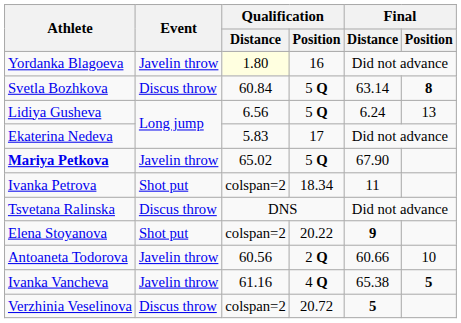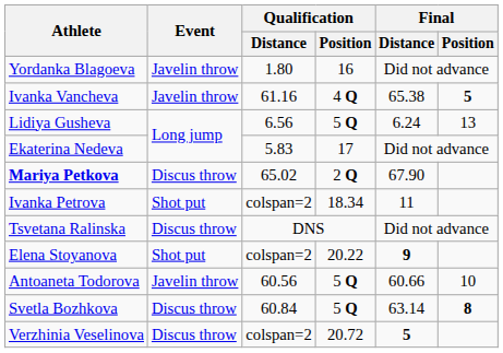Yordanka Blagoeva | Qualification / Distance: lightyellow background -> no background
rows swapped: Svetla Bozhkova <-> Ivanka Vancheva
Mariya Petkova | Event: Javelin throw -> Discus throw
Mariya Petkova | Qualification / Position: 5 Q -> 2 Q
Antoaneta Todorova | Qualification / Position: 2 Q -> 5 Q
